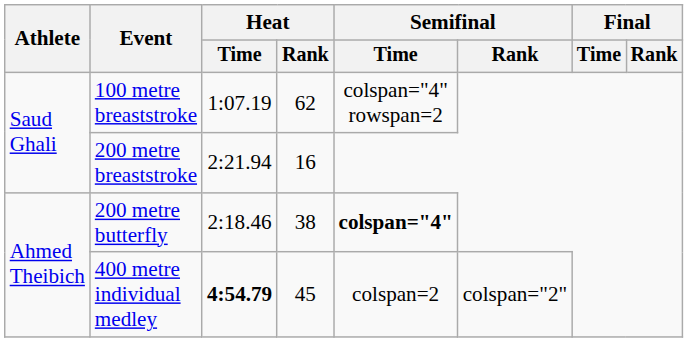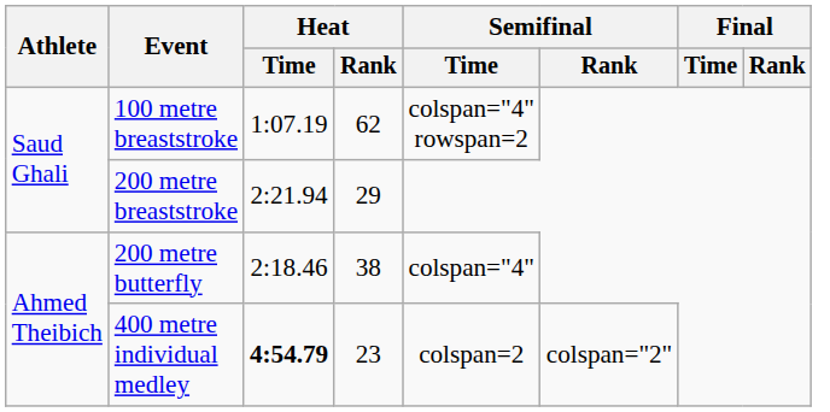200 metre breaststroke | Heat / Rank: 16 -> 29
200 metre butterfly | Semifinal / Time: bold -> normal
400 metre individual medley | Heat / Rank: 45 -> 23
